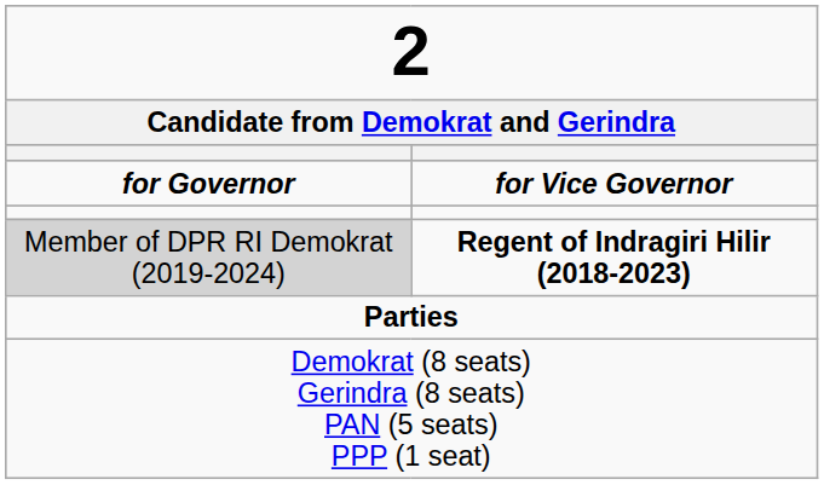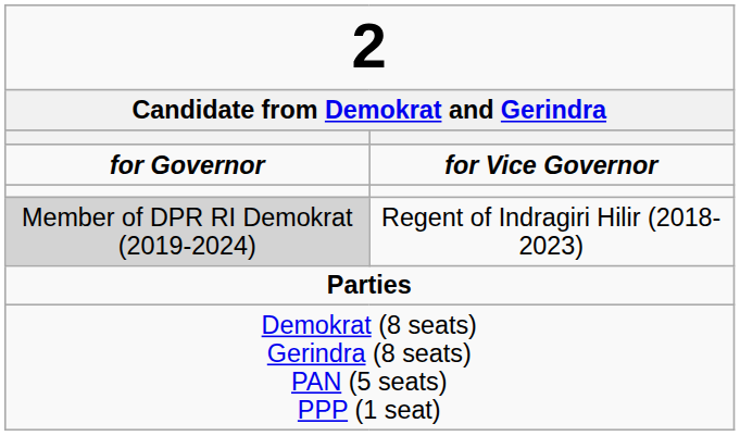row 6 | column 2: bold -> normal
